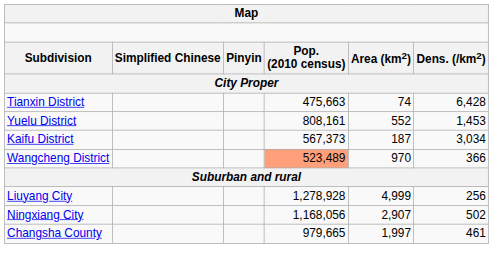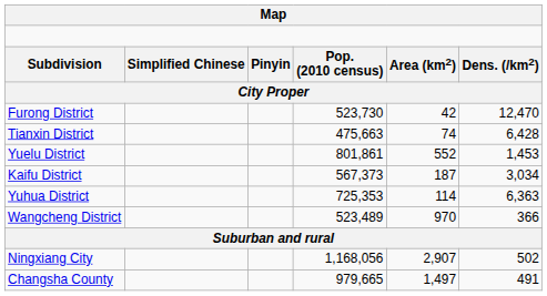+ row: Furong District | 523,730 | 42 | 12,470
Yuelu District | column 4: 808,161 -> 801,861
+ row: Yuhua District | 725,353 | 114 | 6,363
Wangcheng District | column 4: lightsalmon background -> no background
- row: Liuyang City | 1,278,928 | 4,999 | 256
Changsha County | column 5: 1,997 -> 1,497
Changsha County | column 6: 461 -> 491
